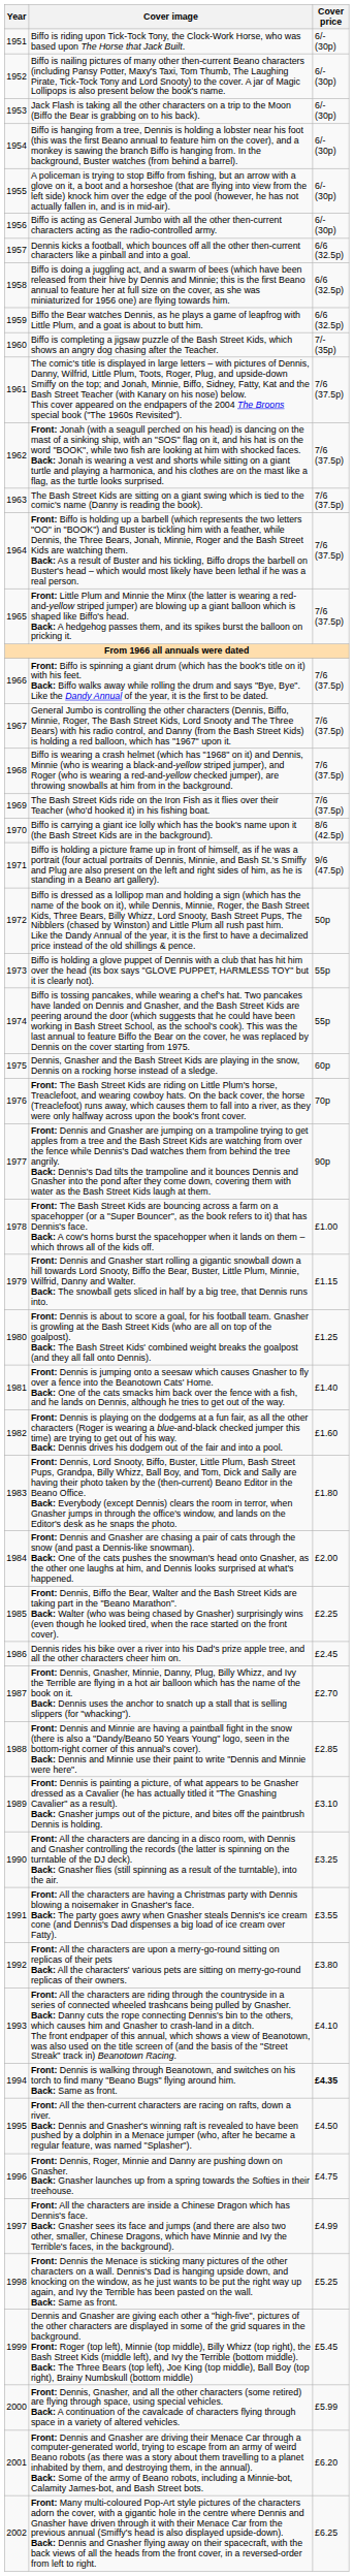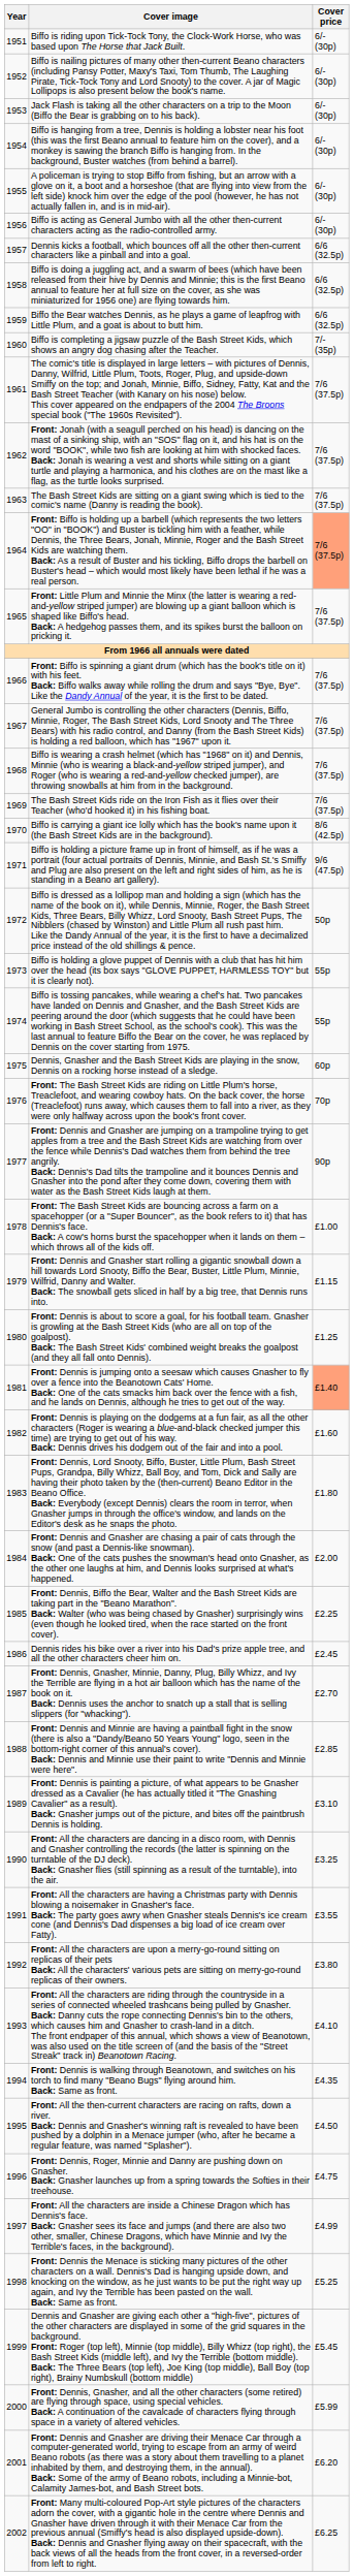row 15 | Cover price: no background -> lightsalmon background
row 33 | Cover price: no background -> lightsalmon background
row 46 | Cover price: bold -> normal
